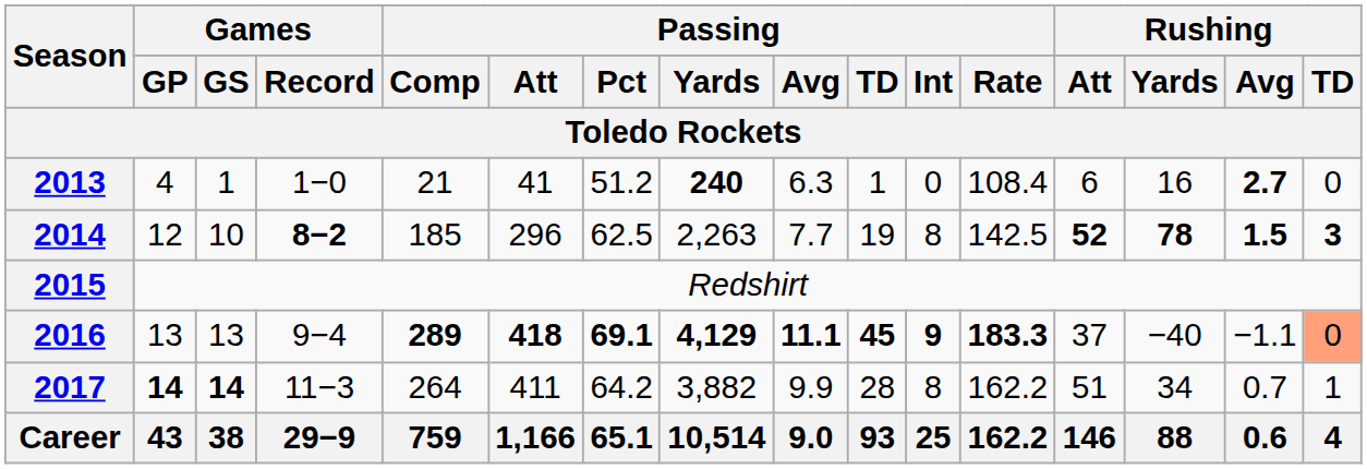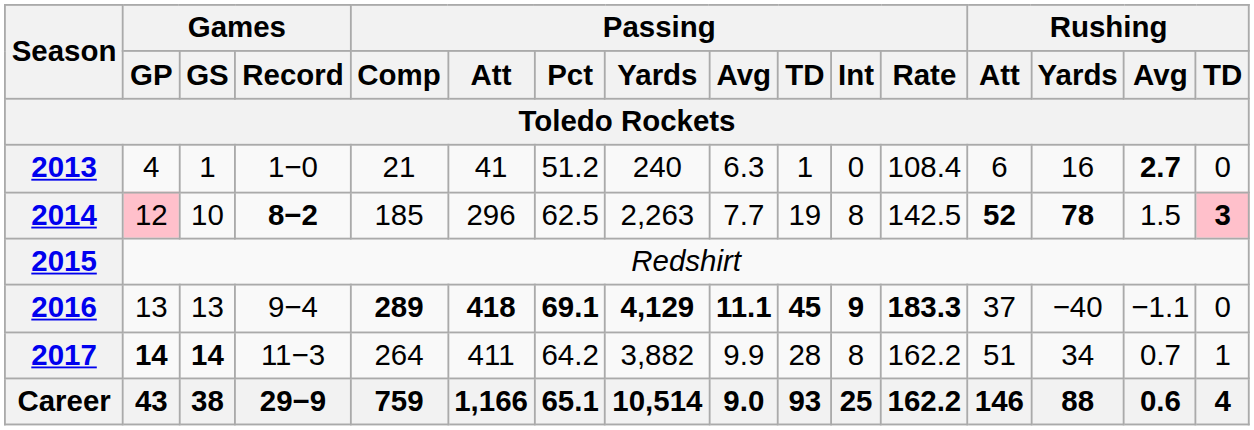2013 | Passing / Yards / Toledo Rockets: bold -> normal
2014 | Games / GP / Toledo Rockets: no background -> pink background
2014 | Rushing / Avg / Toledo Rockets: bold -> normal
2014 | Rushing / TD / Toledo Rockets: no background -> pink background
2016 | Rushing / TD / Toledo Rockets: lightsalmon background -> no background
